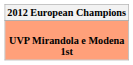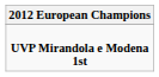row 2 | column 1: lightsalmon background -> no background
